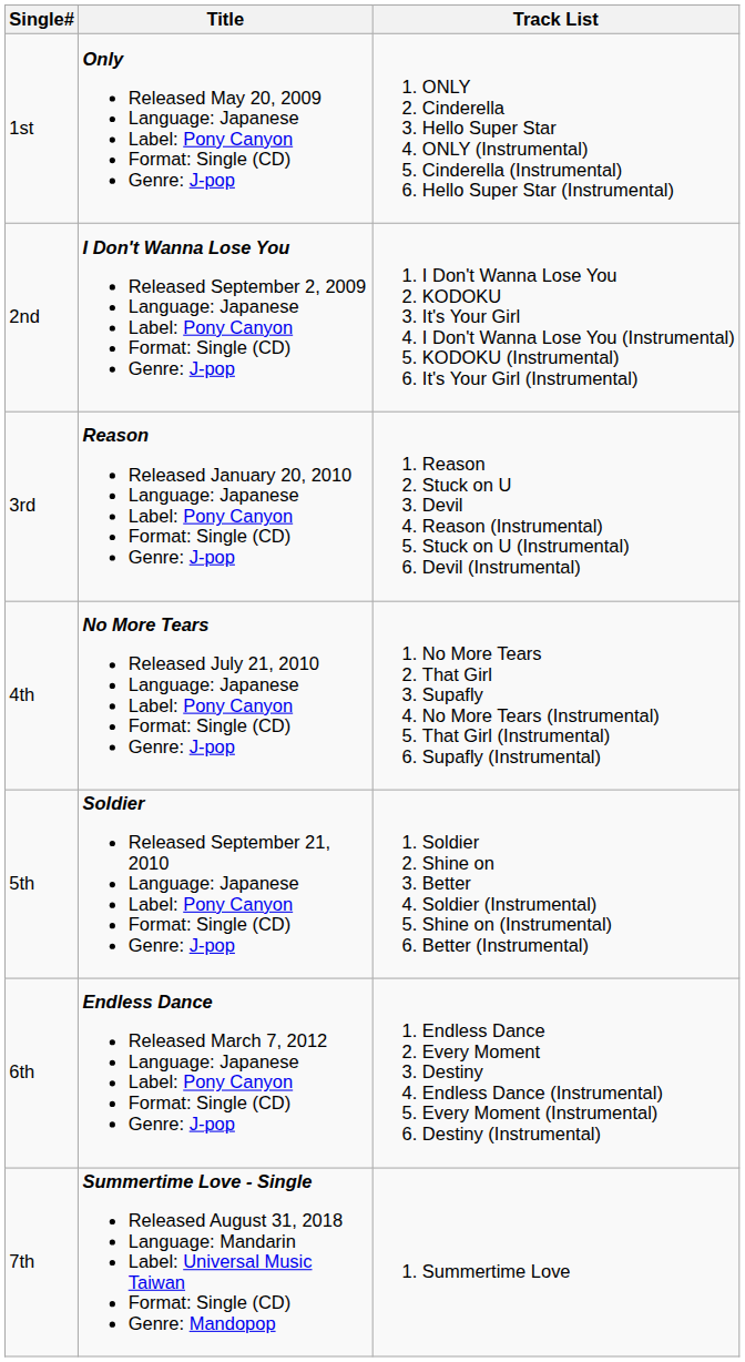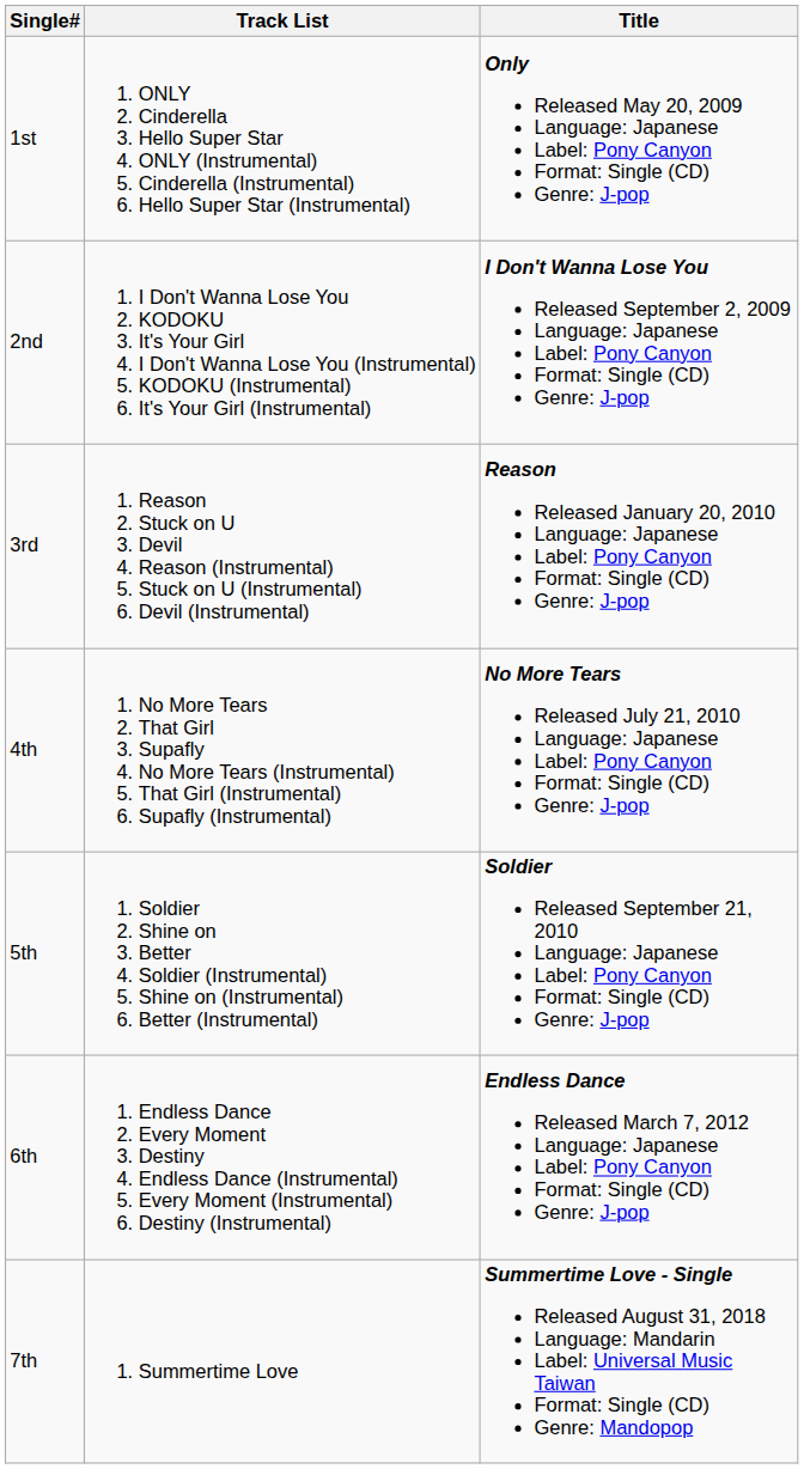columns swapped: Title <-> Track List
